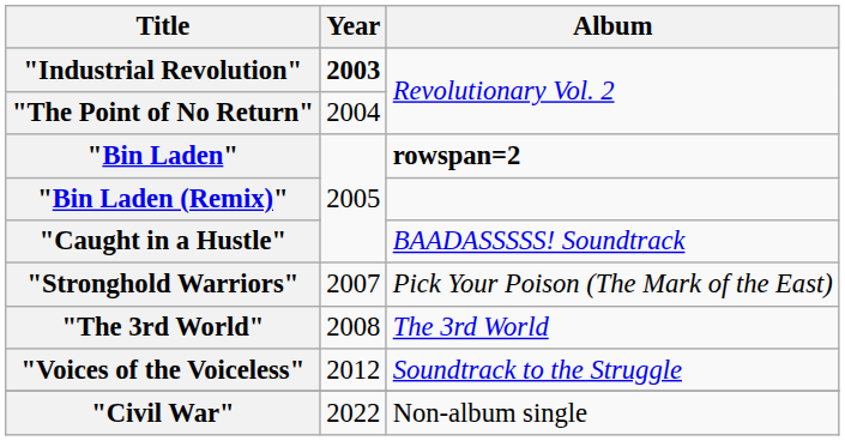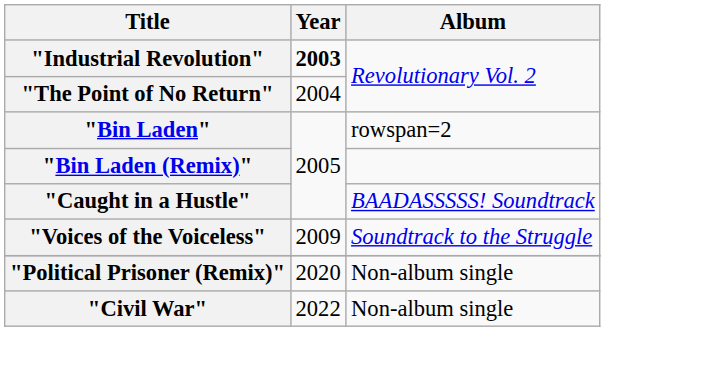"Bin Laden" | Album: bold -> normal
- row: "Stronghold Warriors" | 2007 | Pick Your Poison (The Mark of the East)
- row: "The 3rd World" | 2008 | The 3rd World
"Voices of the Voiceless" | Year: 2012 -> 2009
+ row: "Political Prisoner (Remix)" | 2020 | Non-album single
